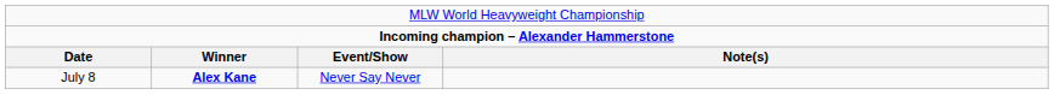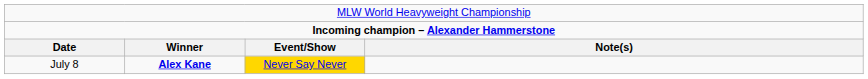July 8 | column 3: no background -> gold background
